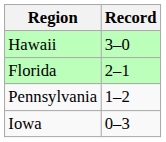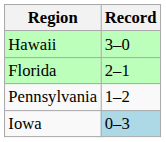Iowa | Record: no background -> lightblue background
